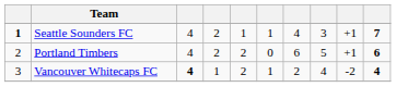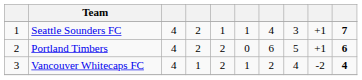Seattle Sounders FC | column 1: bold -> normal
Vancouver Whitecaps FC | column 3: bold -> normal
